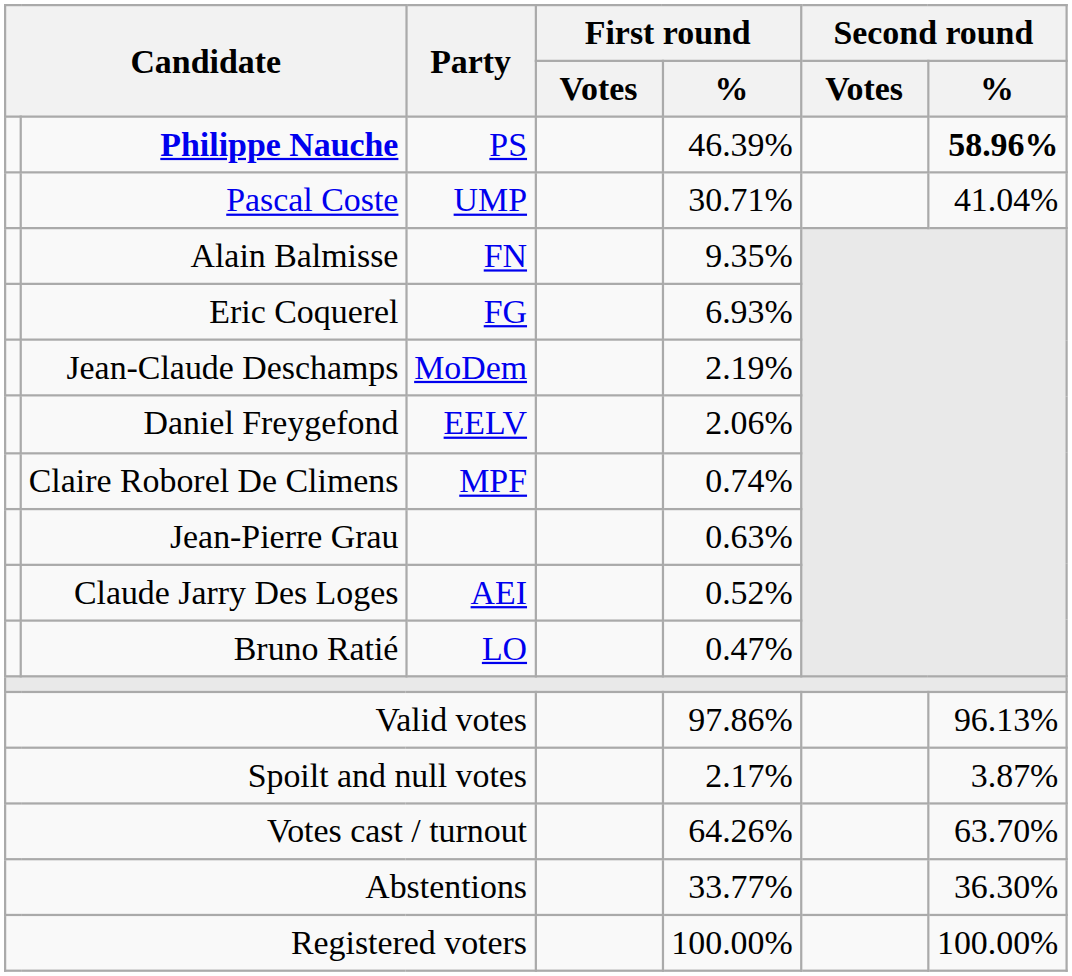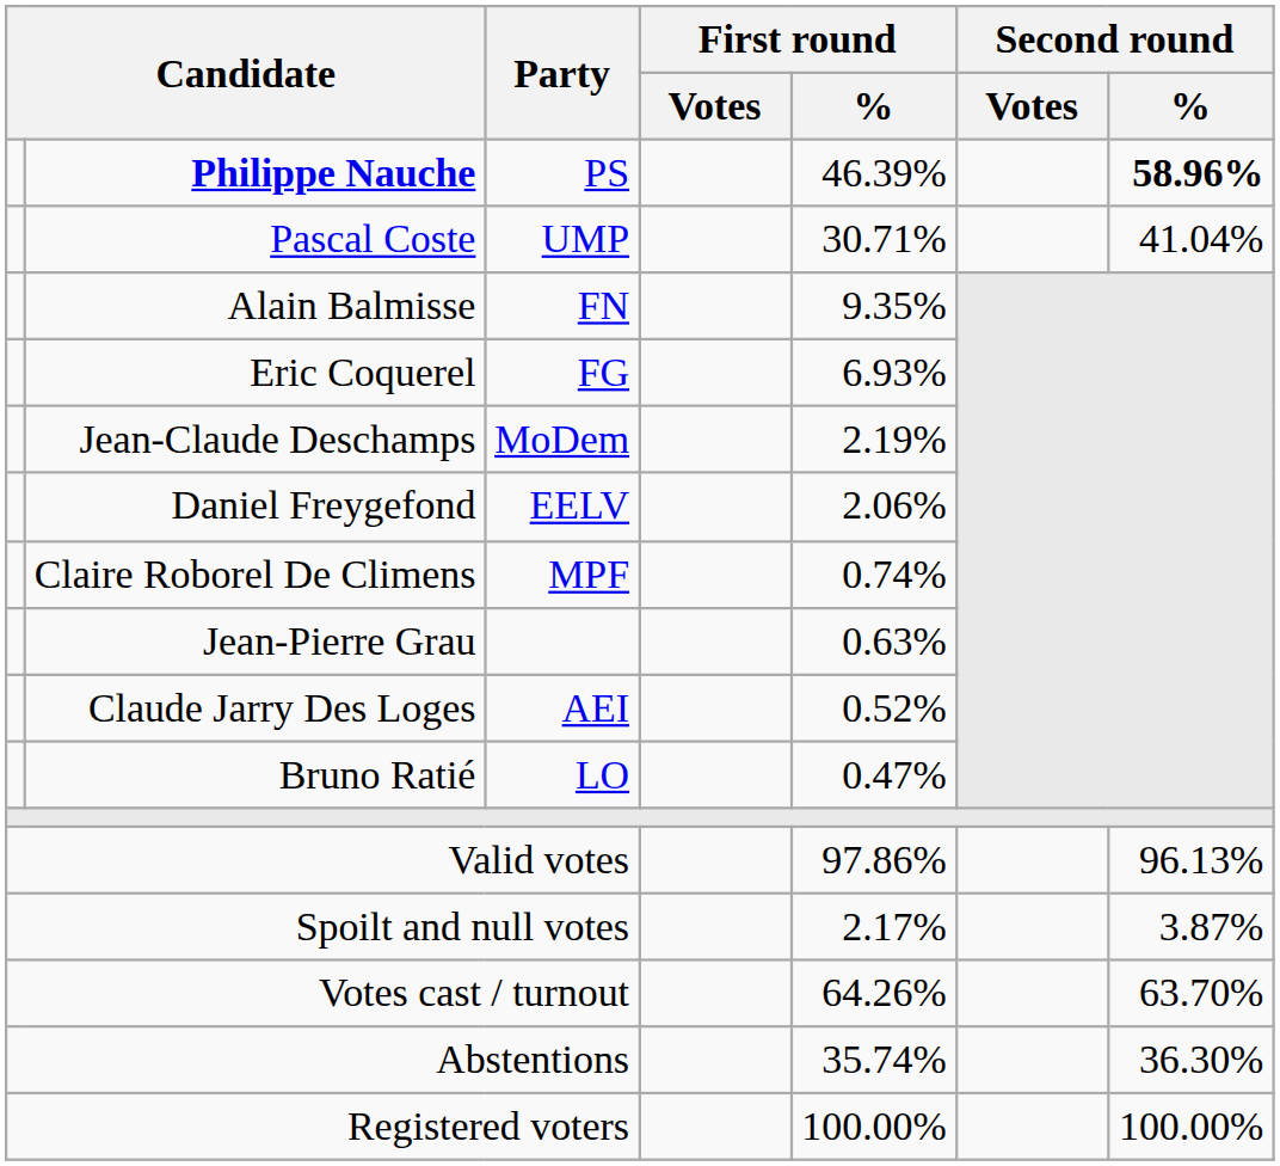Abstentions | First round / %: 33.77% -> 35.74%
